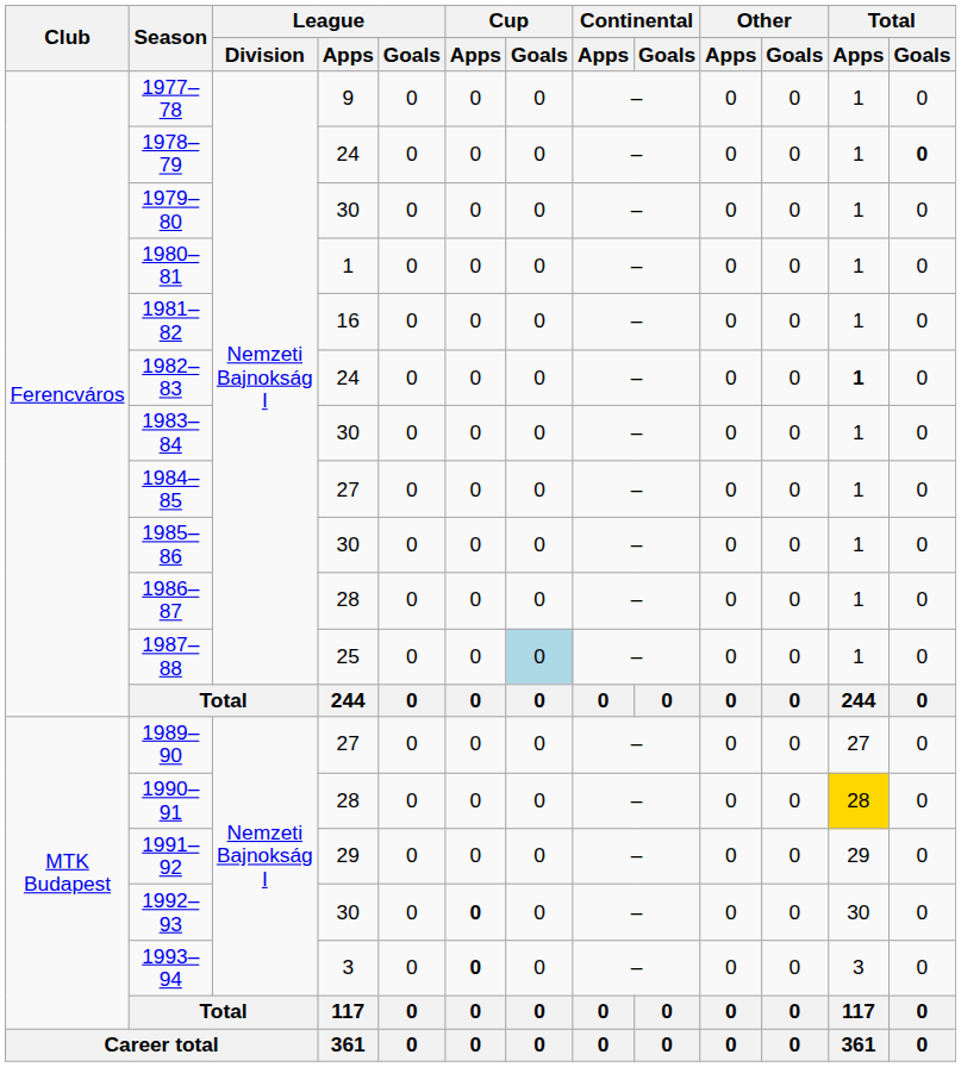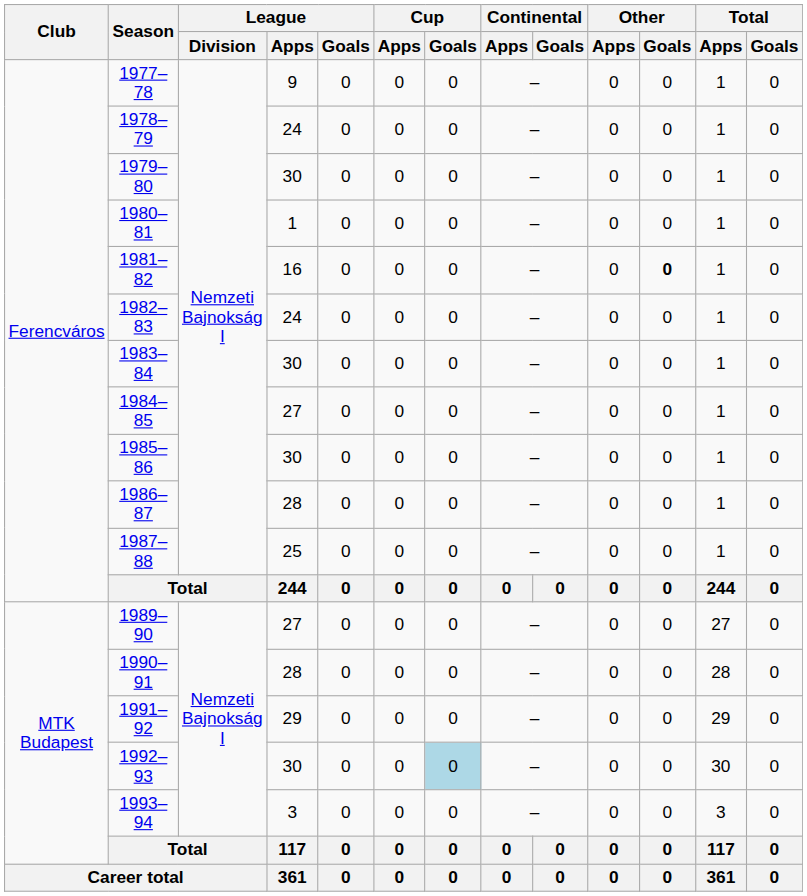1978–79 | Total / Goals: bold -> normal
1981–82 | Other / Goals: normal -> bold
1982–83 | Total / Apps: bold -> normal
1987–88 | Cup / Goals: lightblue background -> no background
1990–91 | Total / Apps: gold background -> no background
1992–93 | Cup / Apps: bold -> normal
1992–93 | Cup / Goals: no background -> lightblue background
1993–94 | Cup / Apps: bold -> normal
